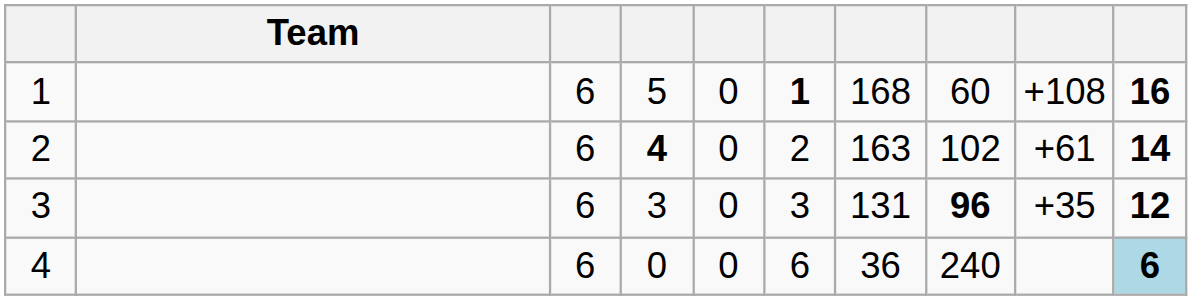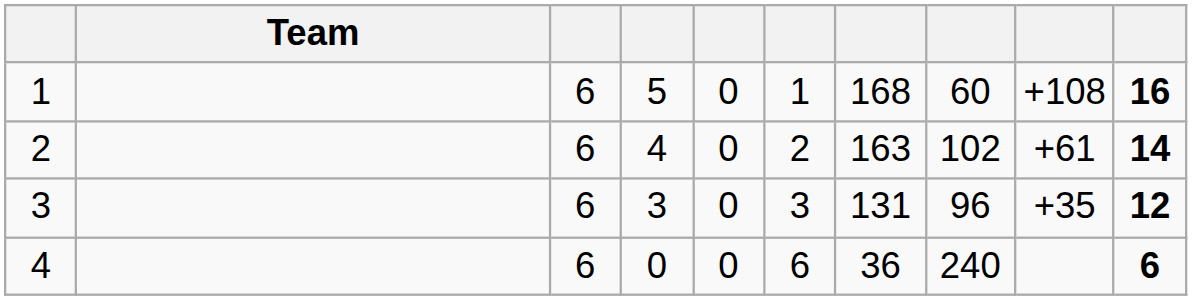row 2 | column 6: bold -> normal
row 3 | column 4: bold -> normal
row 4 | column 8: bold -> normal
row 5 | column 10: lightblue background -> no background
